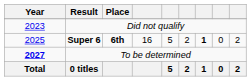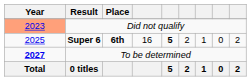Did not qualify | Year: no background -> lightsalmon background
Super 6 | column 5: normal -> bold
Super 6 | column 7: bold -> normal
